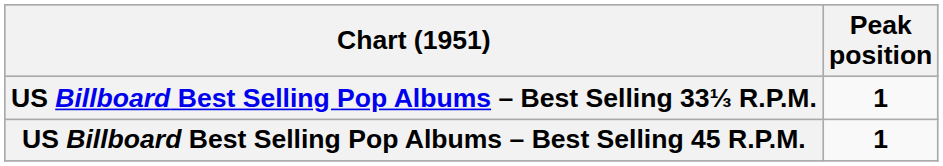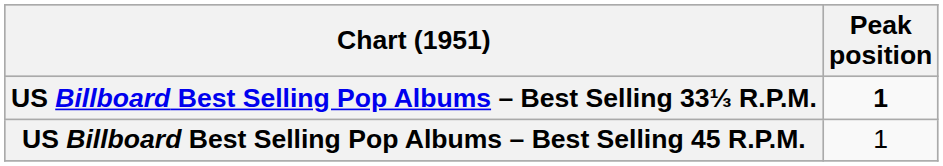row 3 | Peak position: bold -> normal
